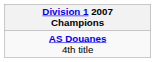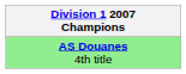row 2 | column 1: no background -> lightgreen background
